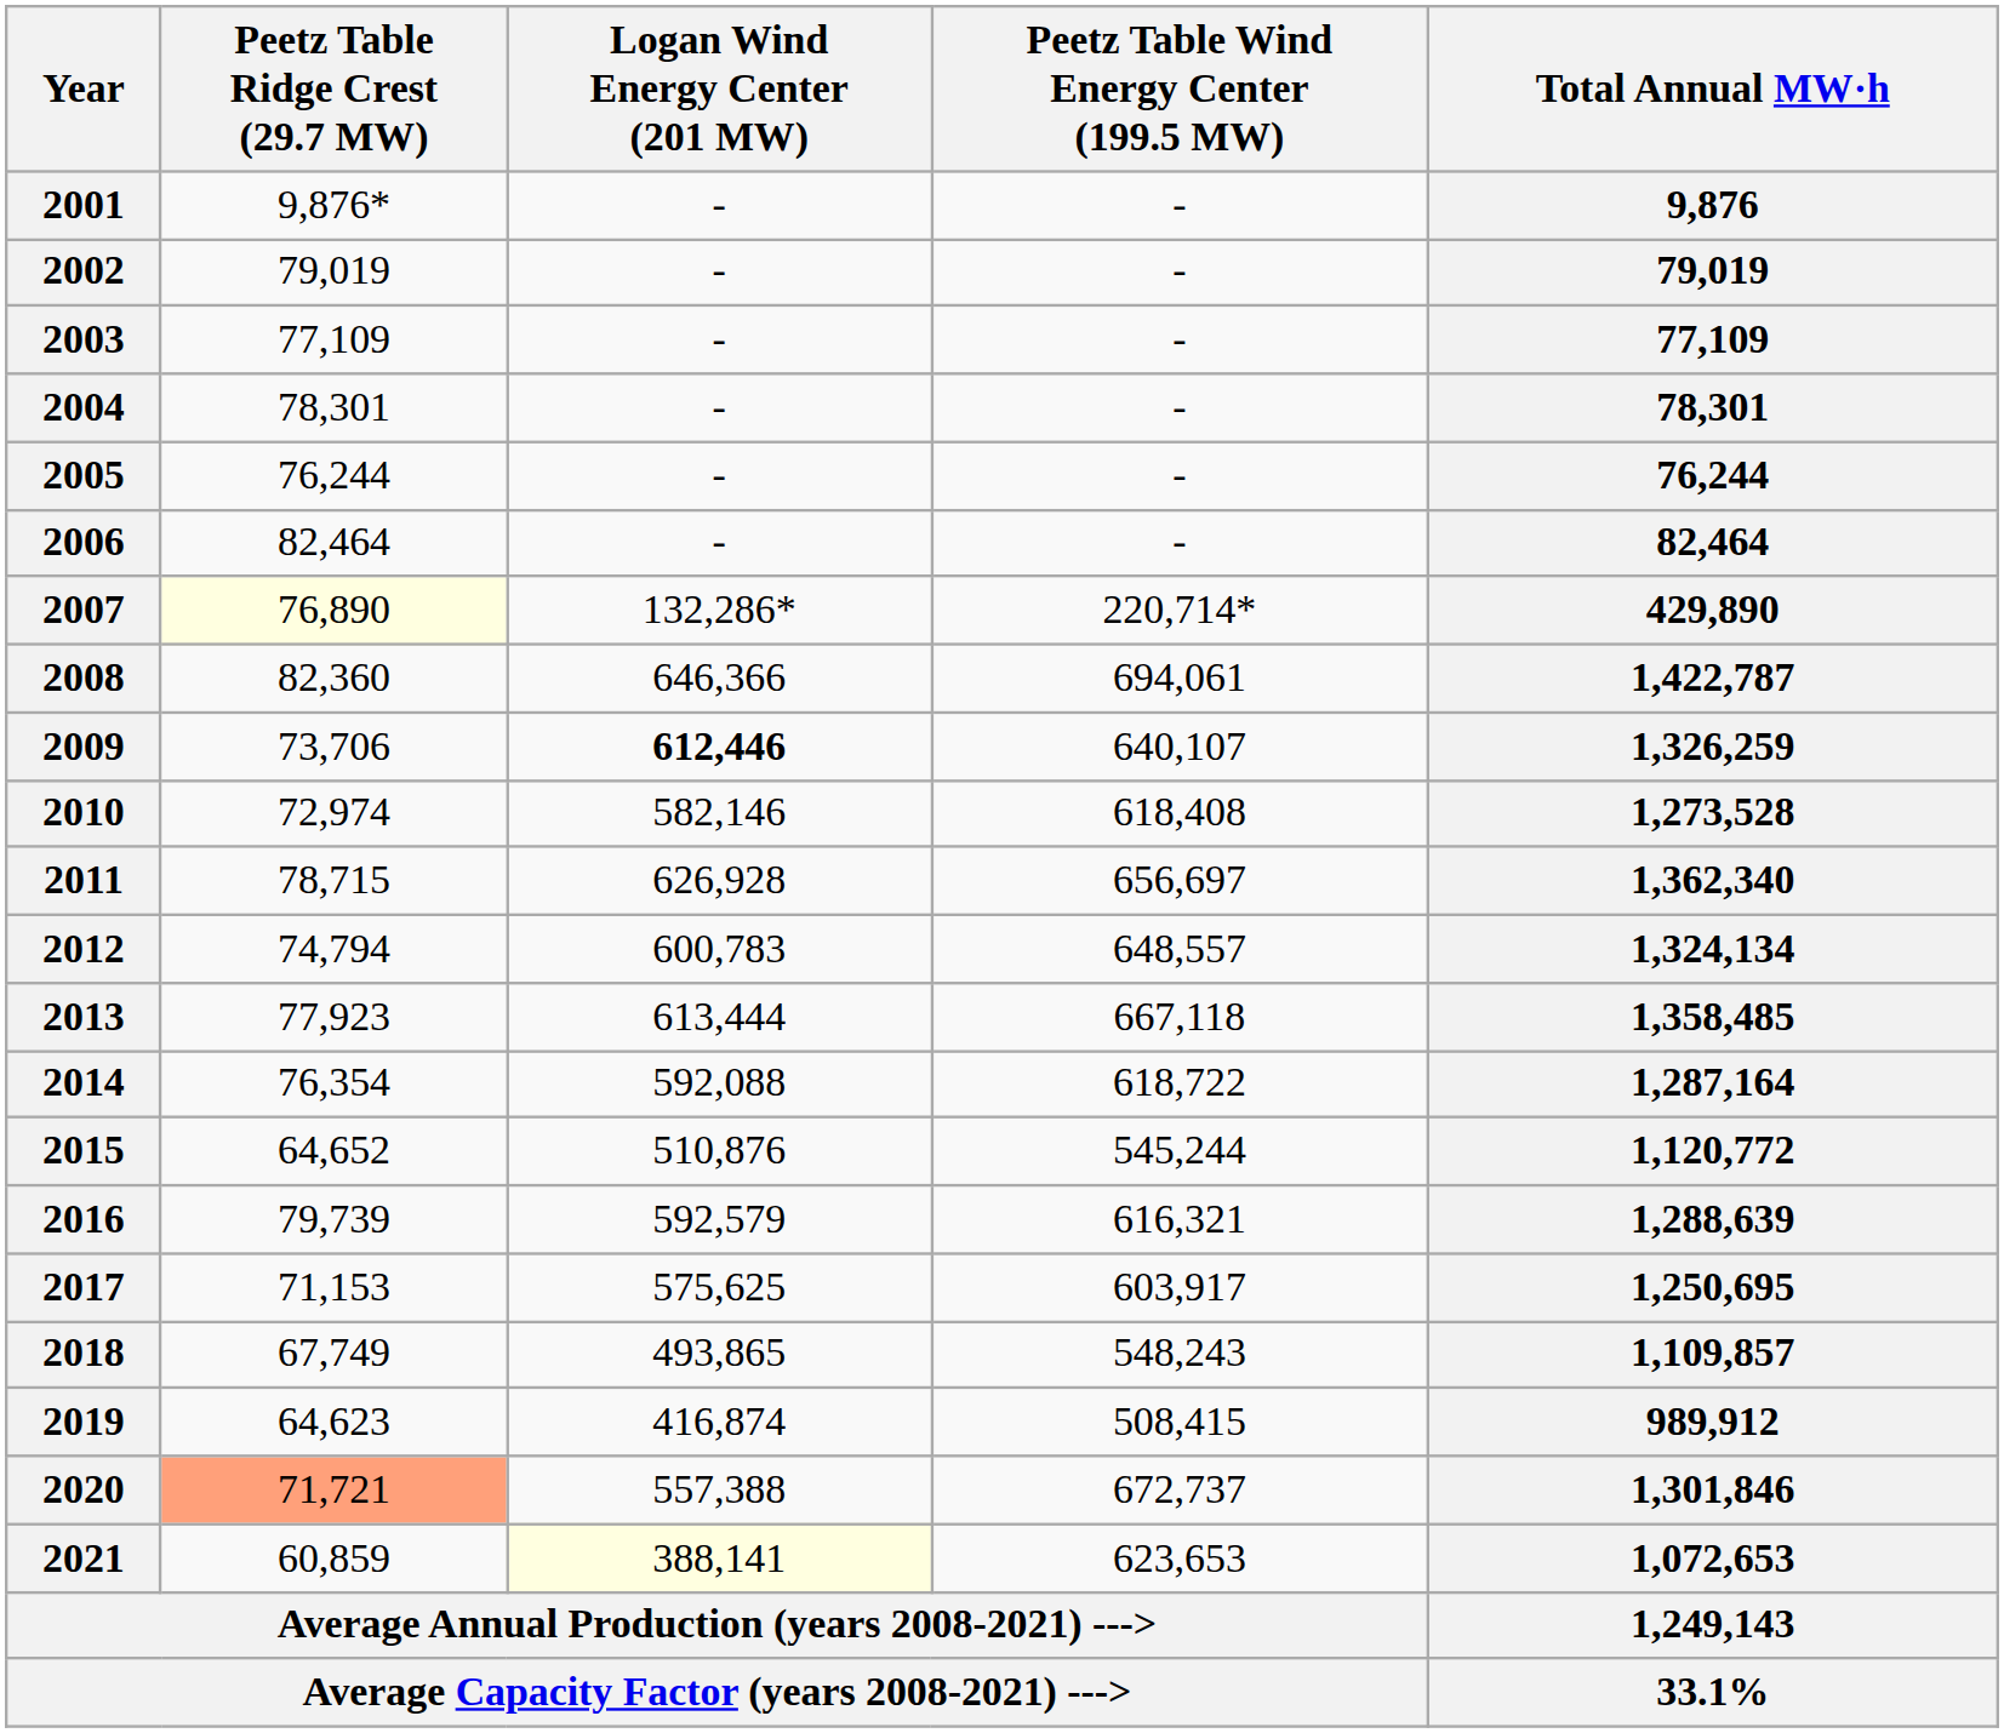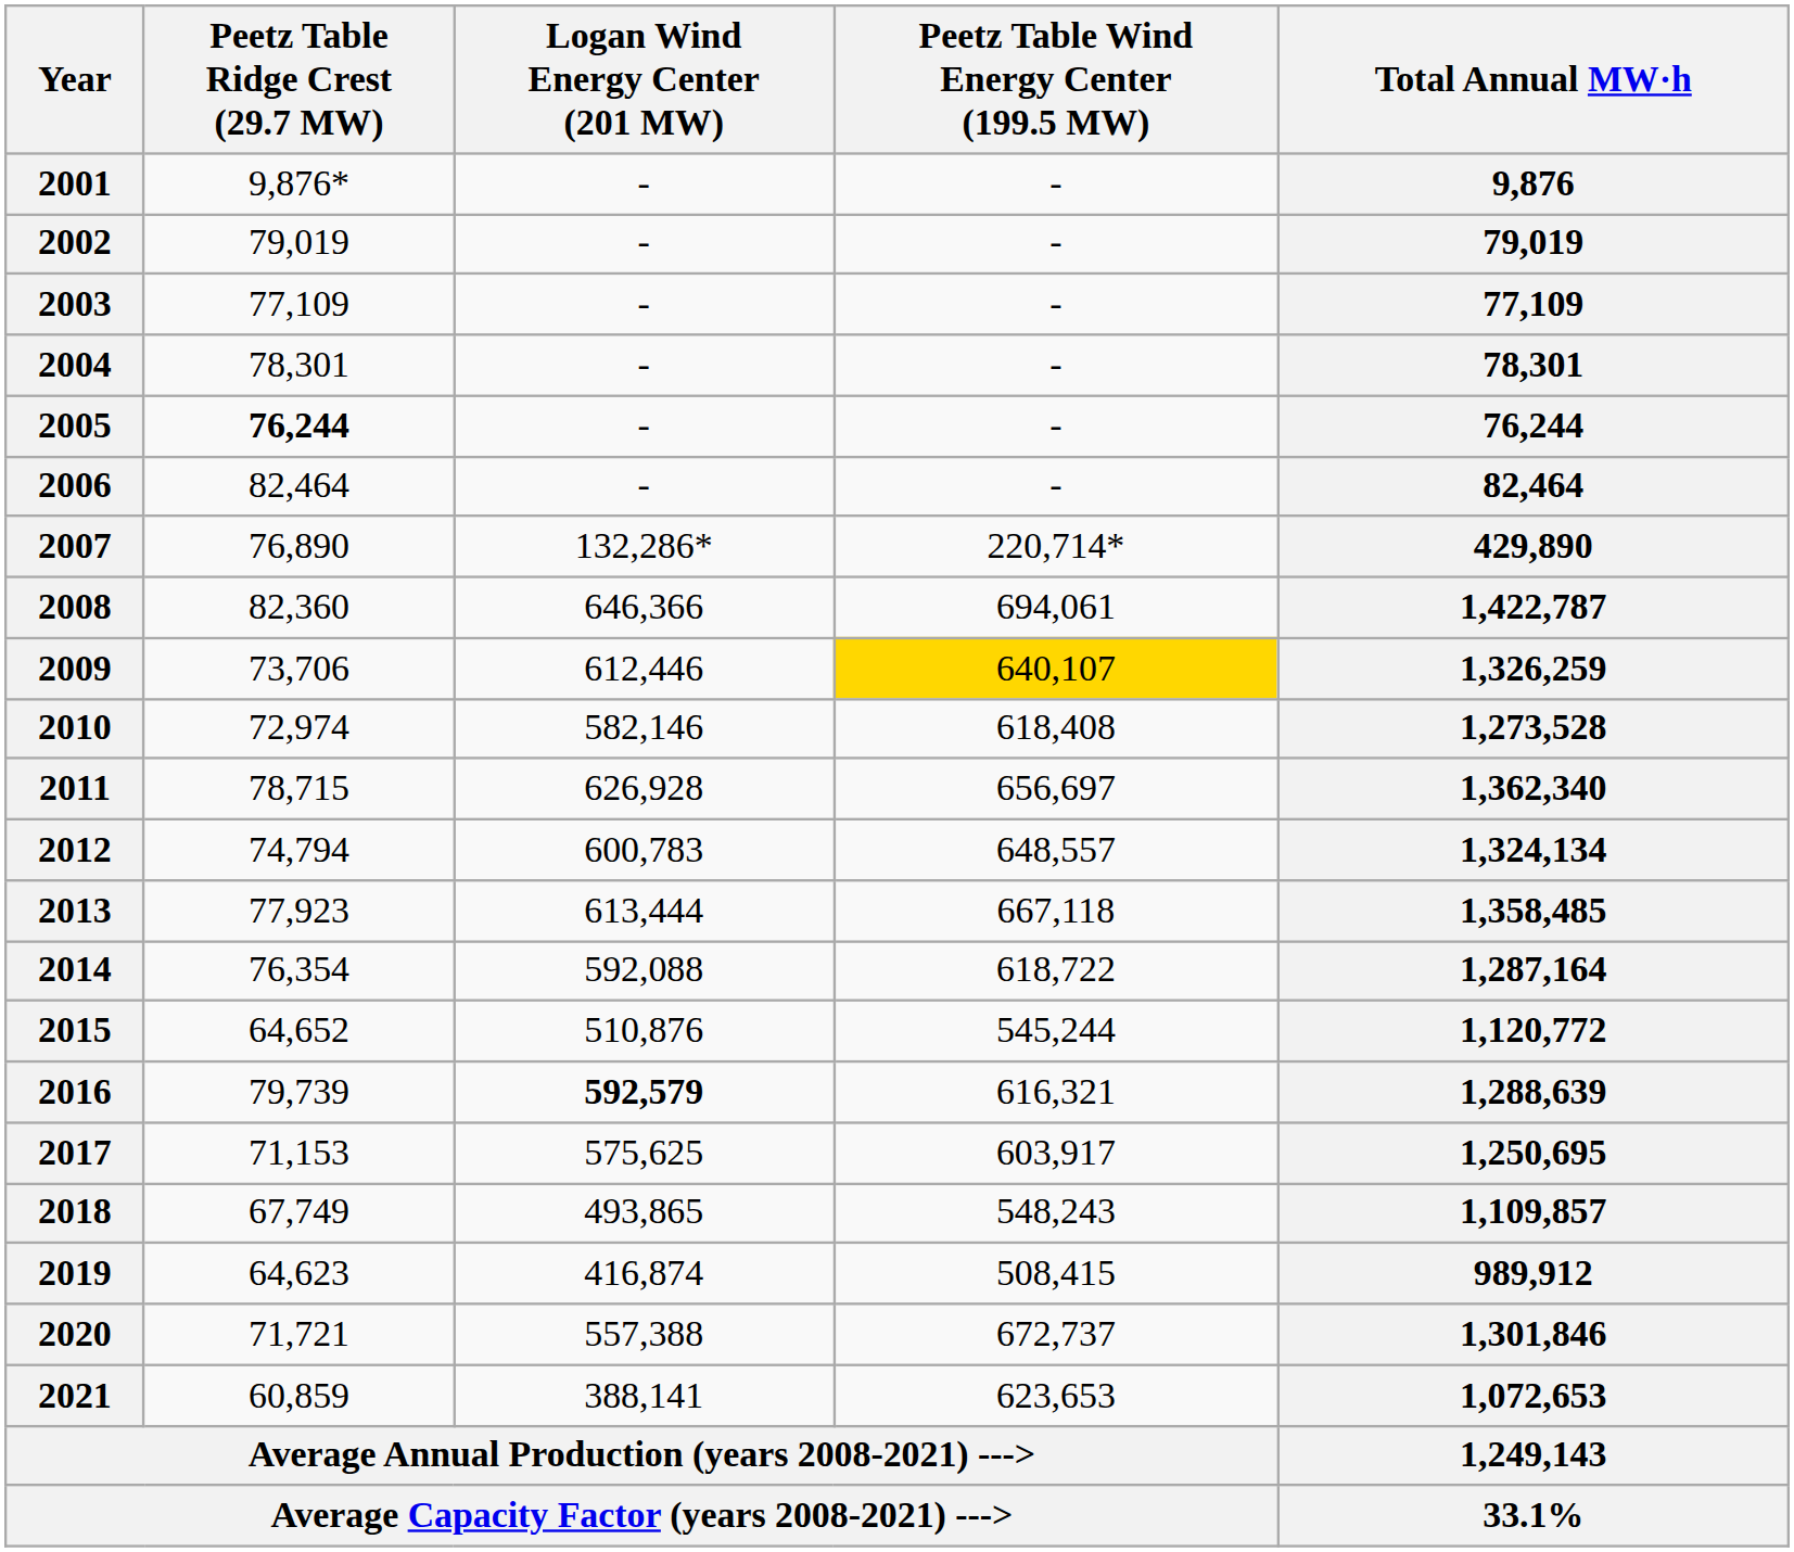2005 | Peetz Table Ridge Crest (29.7 MW): normal -> bold
2007 | Peetz Table Ridge Crest (29.7 MW): lightyellow background -> no background
2009 | Logan Wind Energy Center (201 MW): bold -> normal
2009 | Peetz Table Wind Energy Center (199.5 MW): no background -> gold background
2016 | Logan Wind Energy Center (201 MW): normal -> bold
2020 | Peetz Table Ridge Crest (29.7 MW): lightsalmon background -> no background
2021 | Logan Wind Energy Center (201 MW): lightyellow background -> no background
